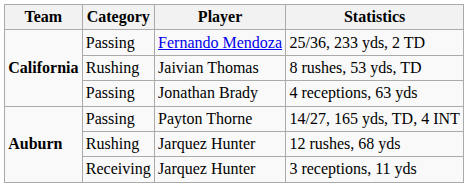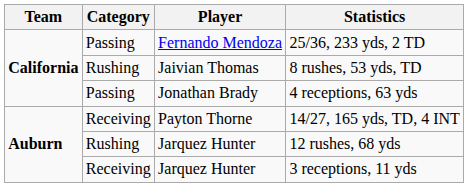14/27, 165 yds, TD, 4 INT | Category: Passing -> Receiving
